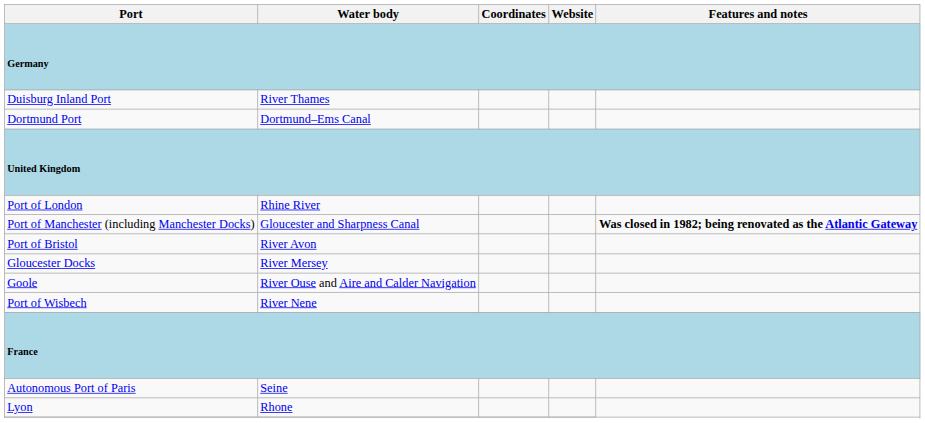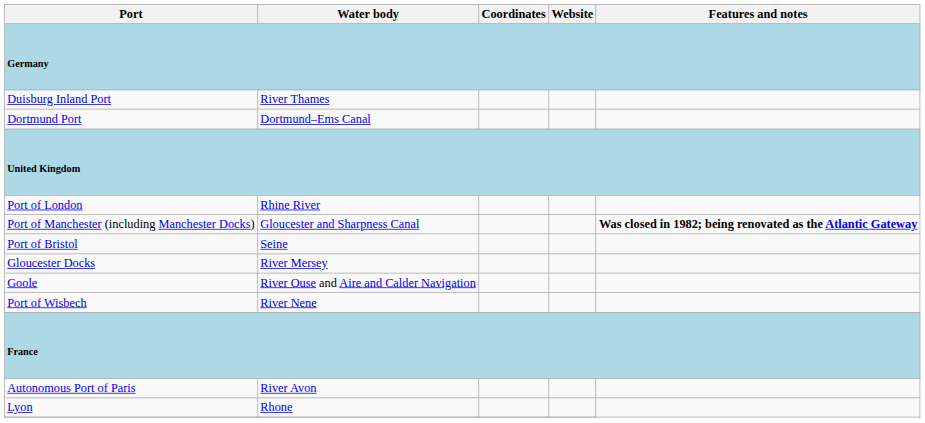Port of Bristol | Water body: River Avon -> Seine
Autonomous Port of Paris | Water body: Seine -> River Avon
